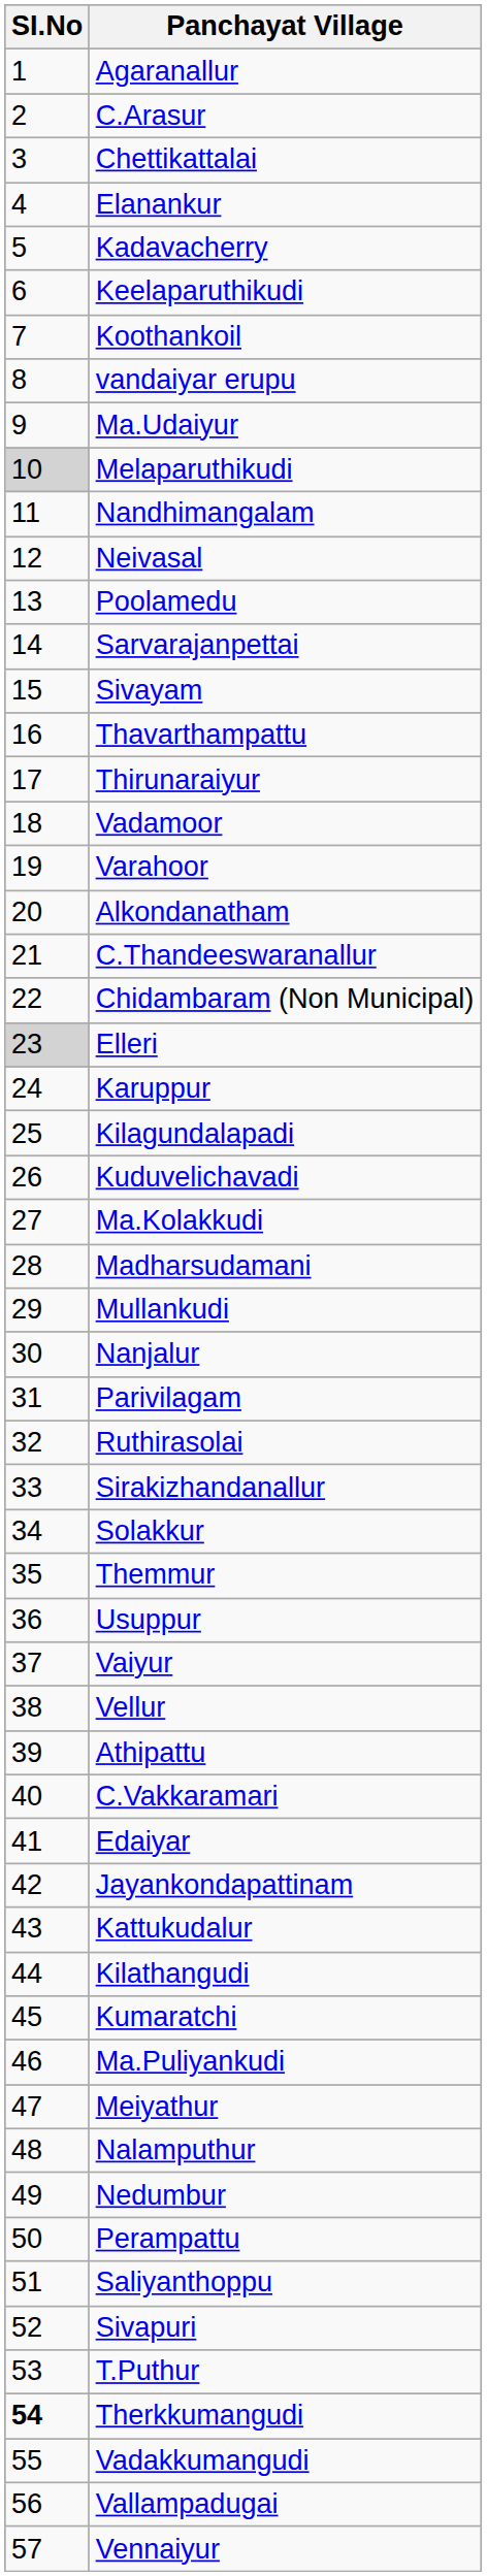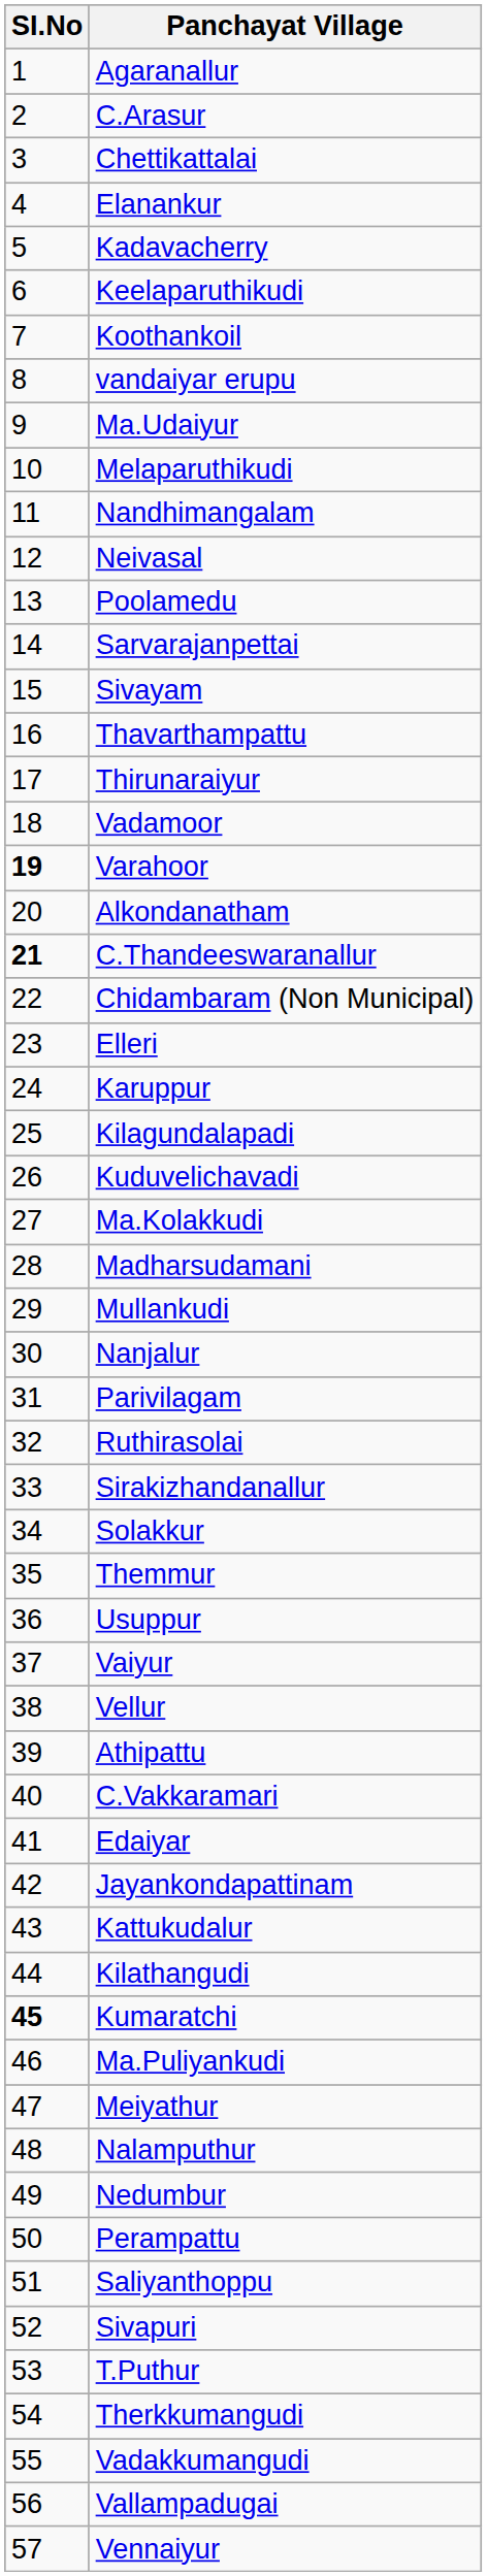Melaparuthikudi | SI.No: lightgrey background -> no background
Varahoor | SI.No: normal -> bold
C.Thandeeswaranallur | SI.No: normal -> bold
Elleri | SI.No: lightgrey background -> no background
Kumaratchi | SI.No: normal -> bold
Therkkumangudi | SI.No: bold -> normal
